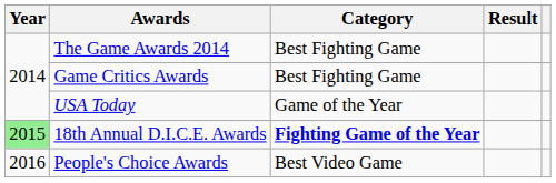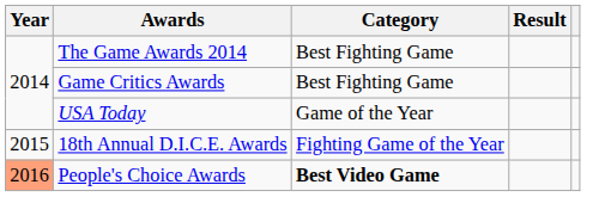18th Annual D.I.C.E. Awards | Year: lightgreen background -> no background
18th Annual D.I.C.E. Awards | Category: bold -> normal
People's Choice Awards | Year: no background -> lightsalmon background
People's Choice Awards | Category: normal -> bold
